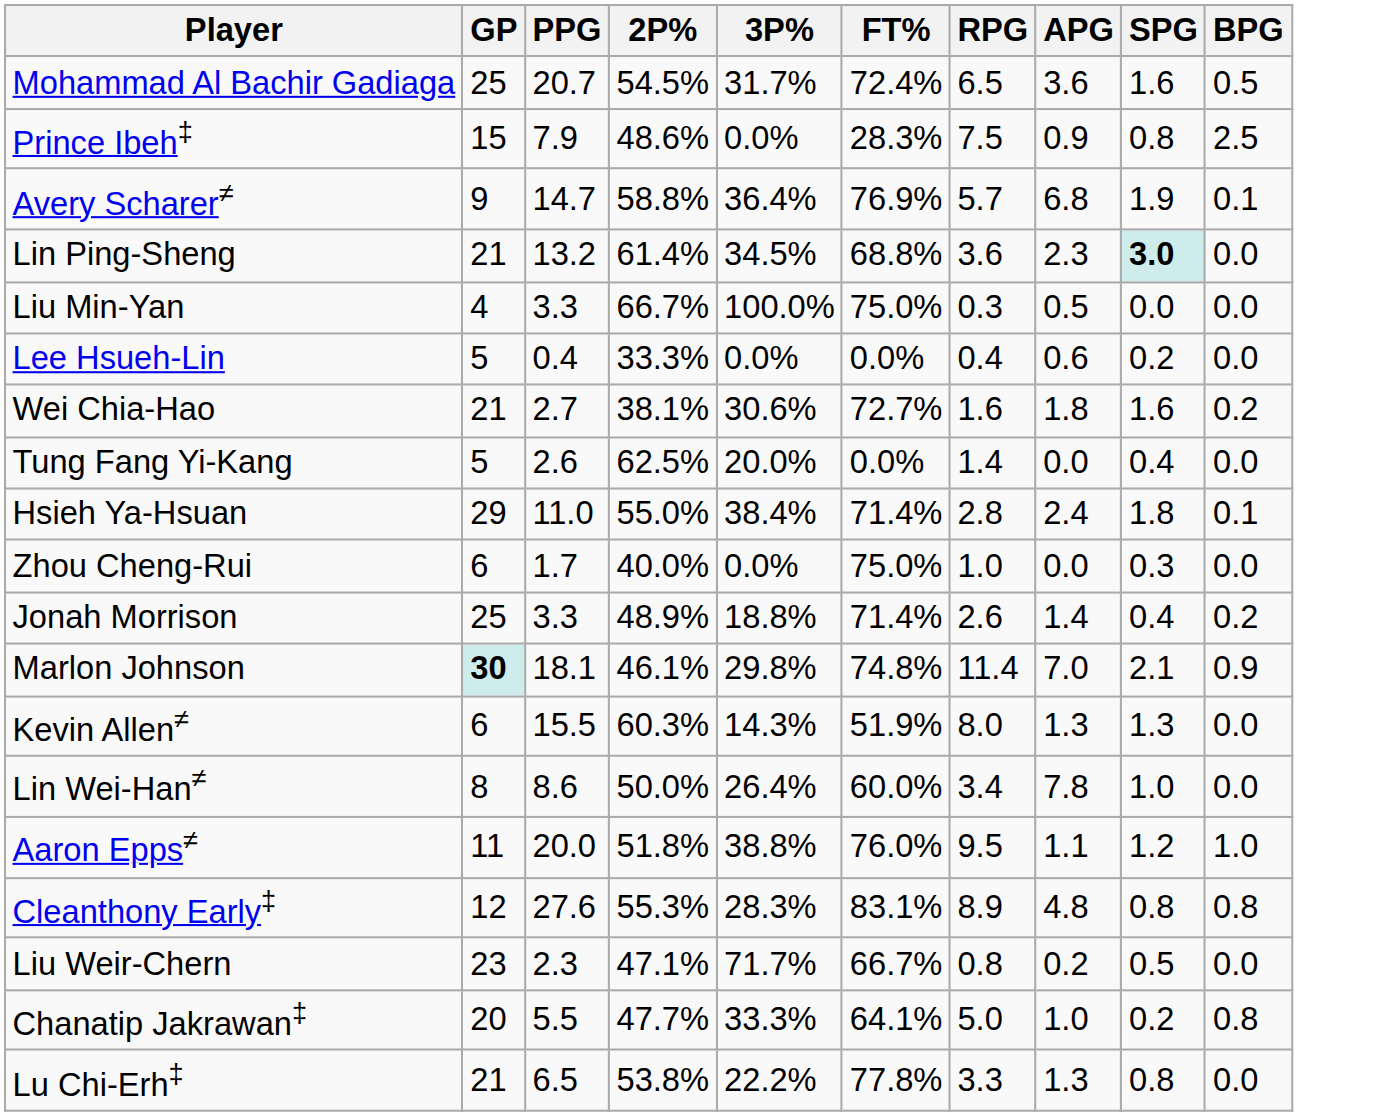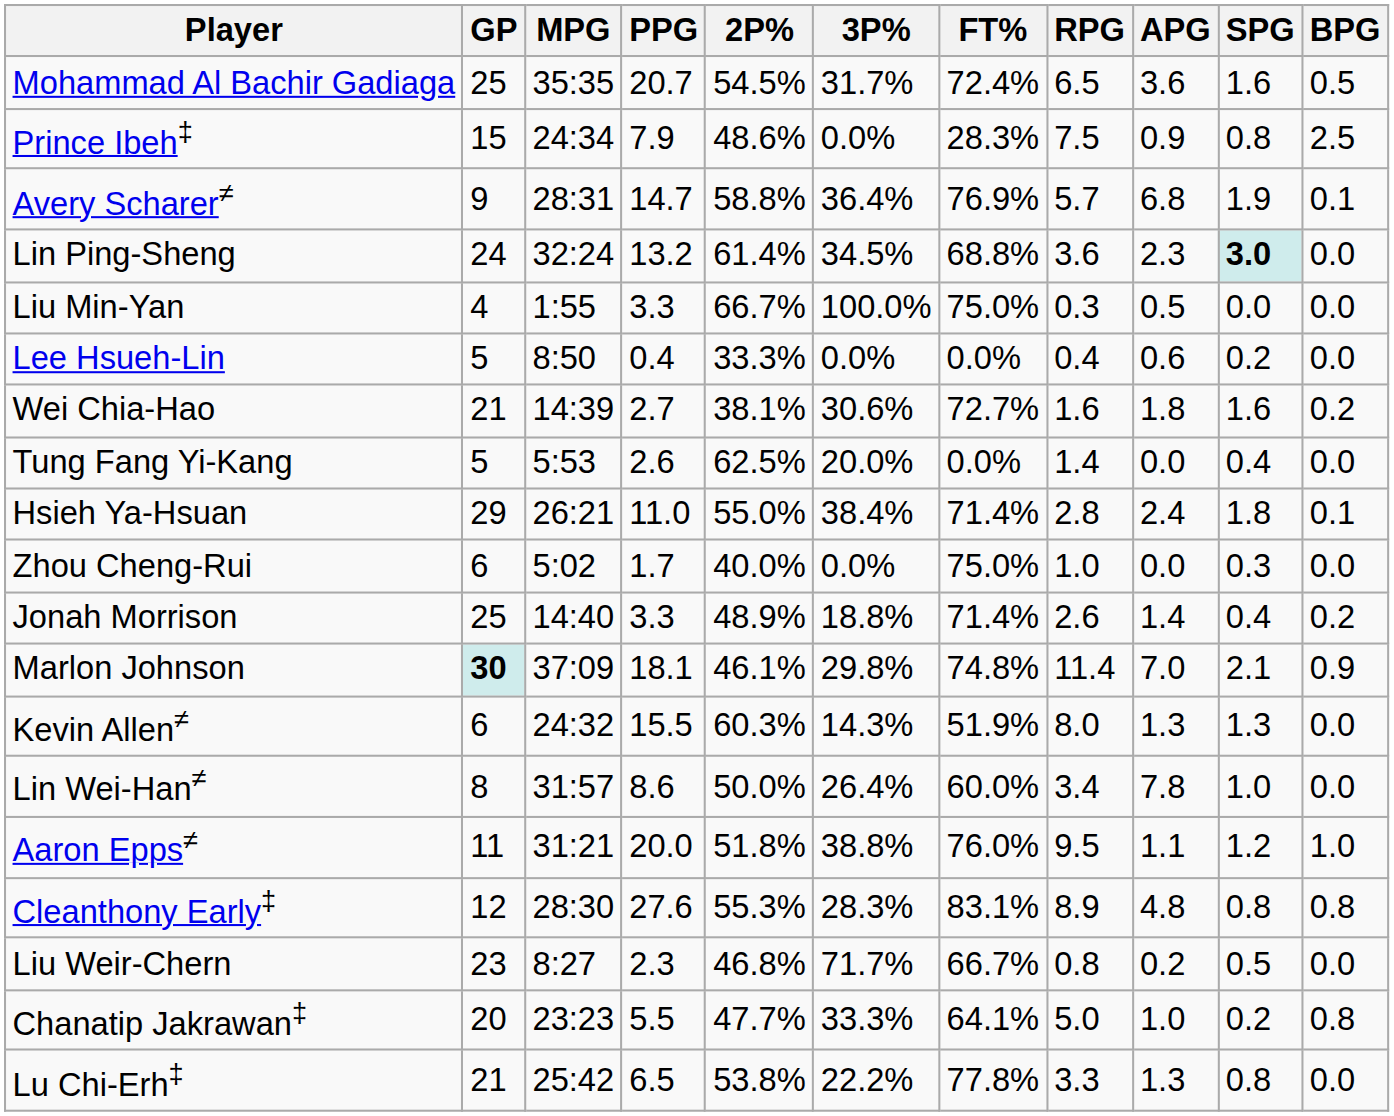+ column: MPG | 35:35 | 24:34 | 28:31 | 32:24 | 1:55 | 8:50 | 14:39 | 5:53 | 26:21 | 5:02 | 14:40 | 37:09 | 24:32 | 31:57 | 31:21 | 28:30 | 8:27 | 23:23 | 25:42
Lin Ping-Sheng | GP: 21 -> 24
Liu Weir-Chern | 2P%: 47.1% -> 46.8%
